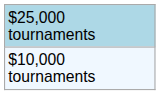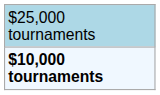row 2 | column 1: normal -> bold
